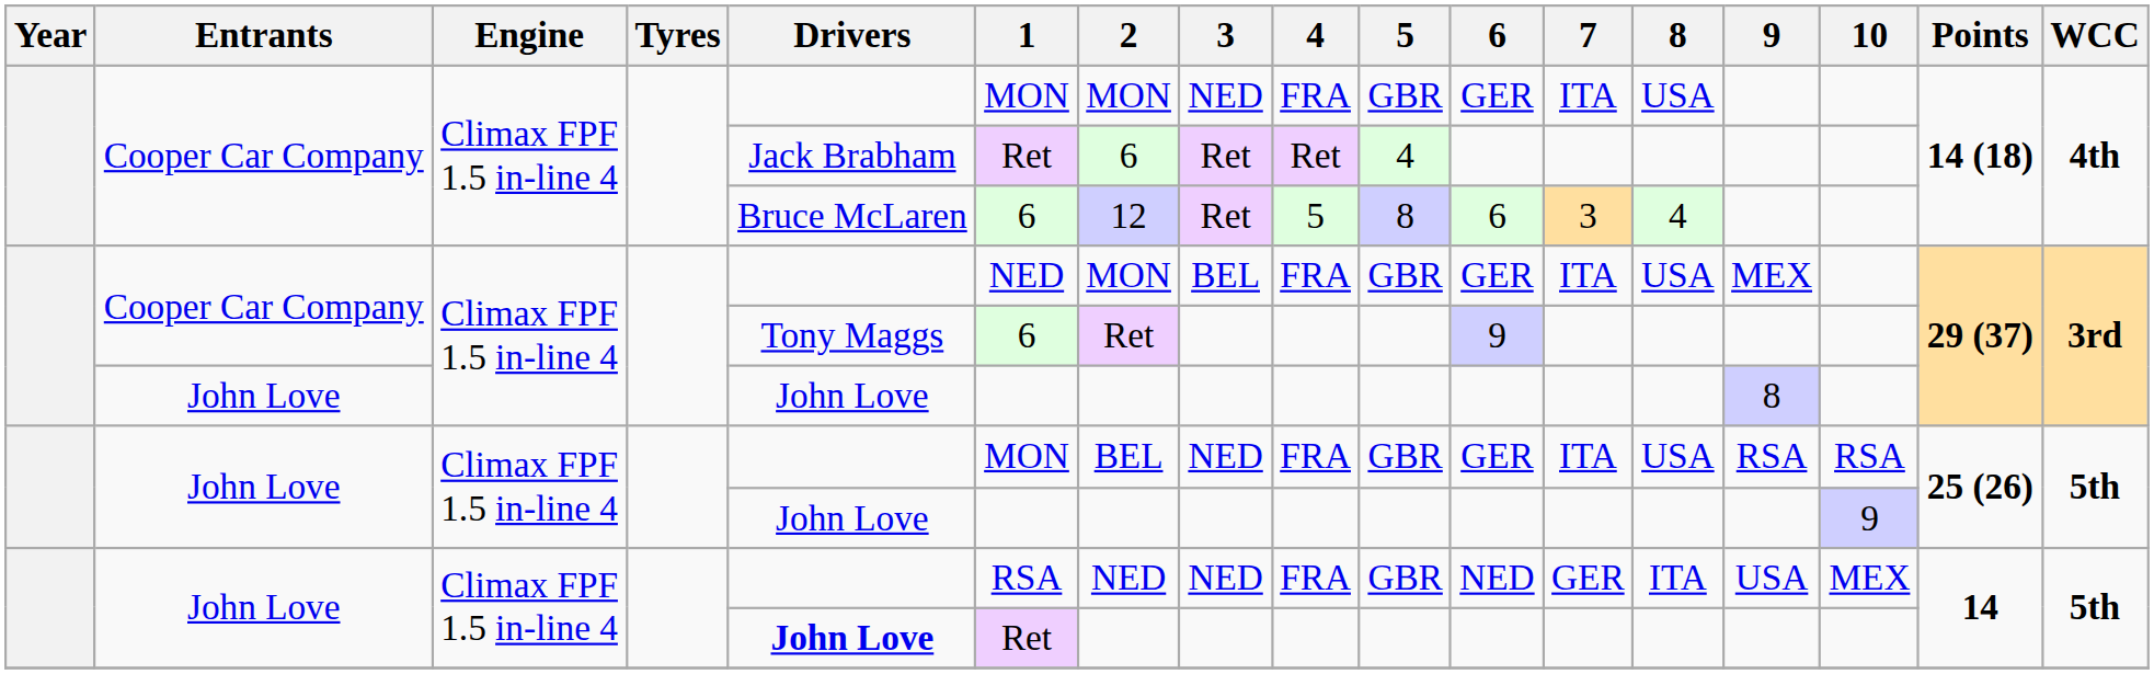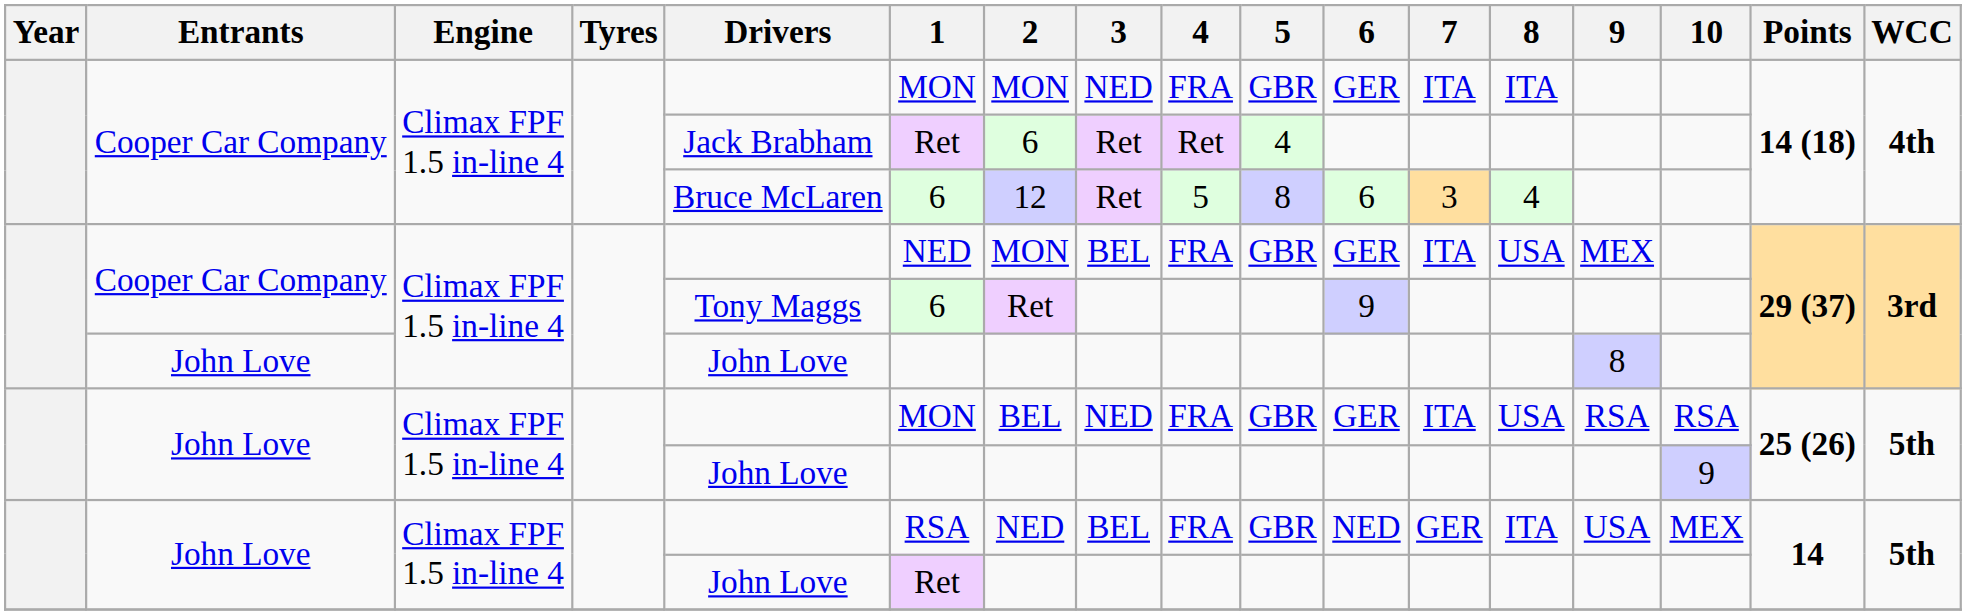row 2 | 8: USA -> ITA
row 10 | 3: NED -> BEL
row 11 | Drivers: bold -> normal
